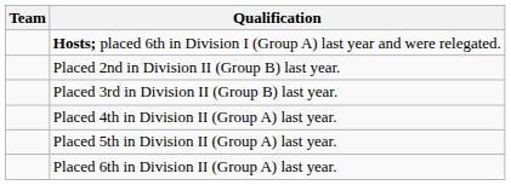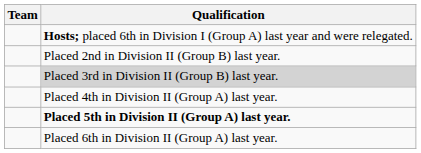Placed 3rd in Division II (Group B) last year. | Qualification: no background -> lightgrey background
Placed 5th in Division II (Group A) last year. | Qualification: normal -> bold
